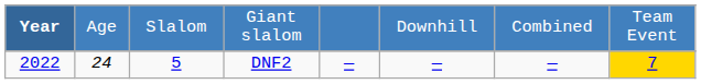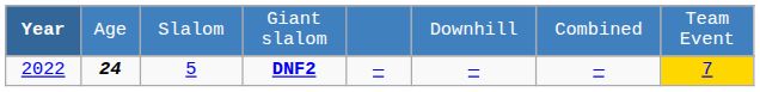2022 | column 2: normal -> bold
2022 | column 4: normal -> bold
